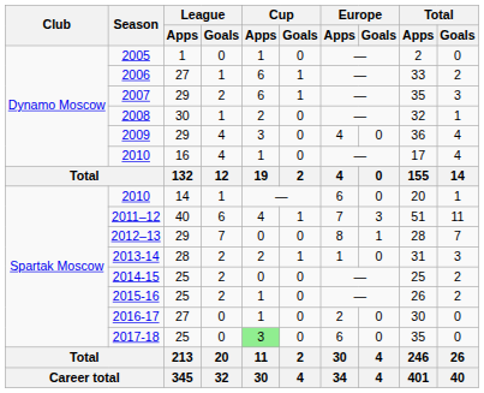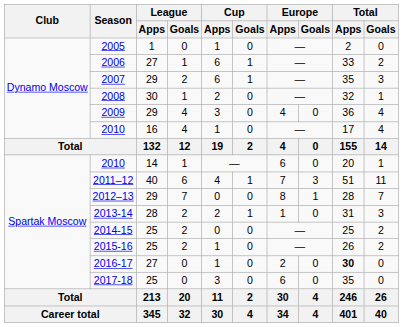2016-17 | Total / Apps: normal -> bold
2017-18 | Cup / Apps: lightgreen background -> no background
